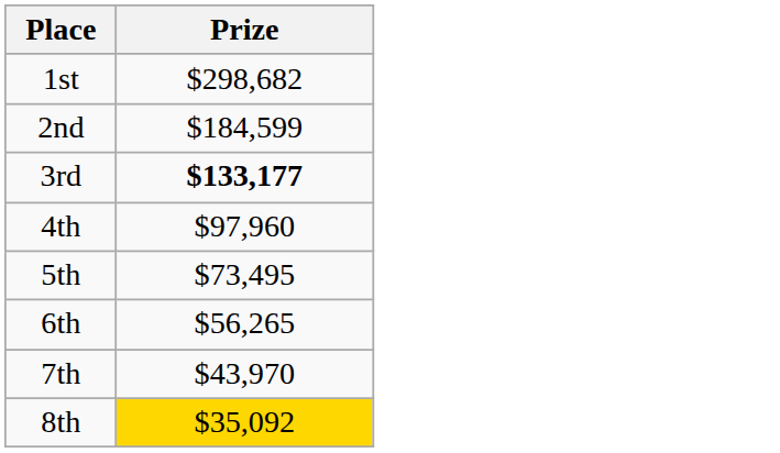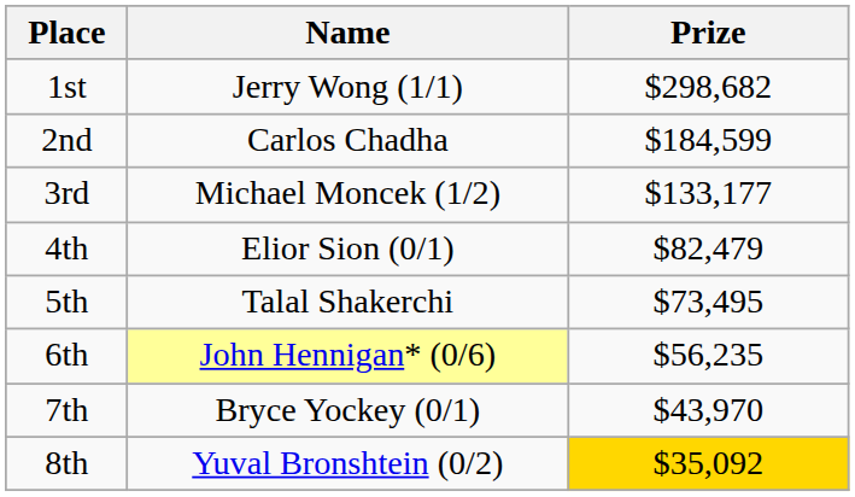+ column: Name | Jerry Wong (1/1) | Carlos Chadha | Michael Moncek (1/2) | Elior Sion (0/1) | Talal Shakerchi | John Hennigan* (0/6) | Bryce Yockey (0/1) | Yuval Bronshtein (0/2)
3rd | Prize: bold -> normal
4th | Prize: $97,960 -> $82,479
6th | Prize: $56,265 -> $56,235
